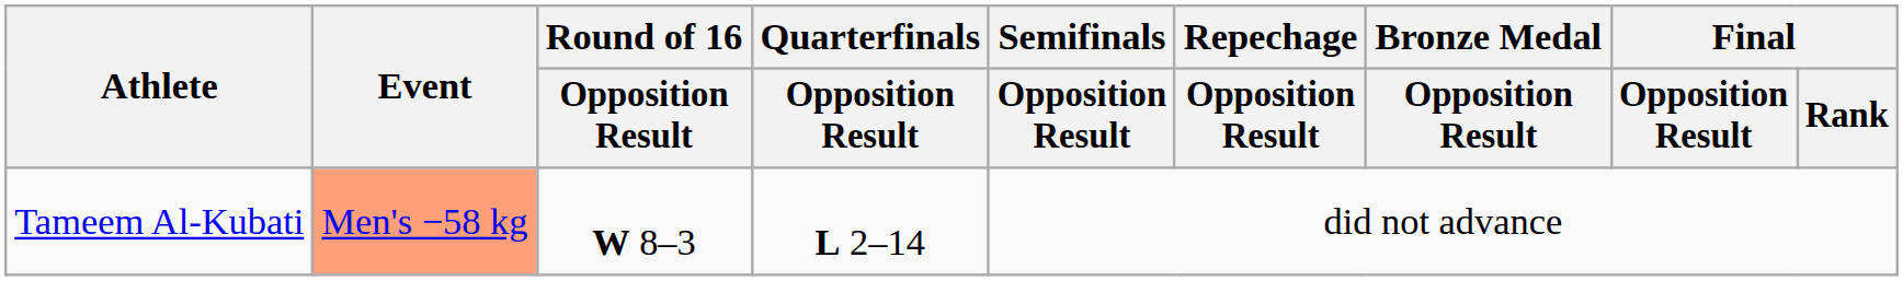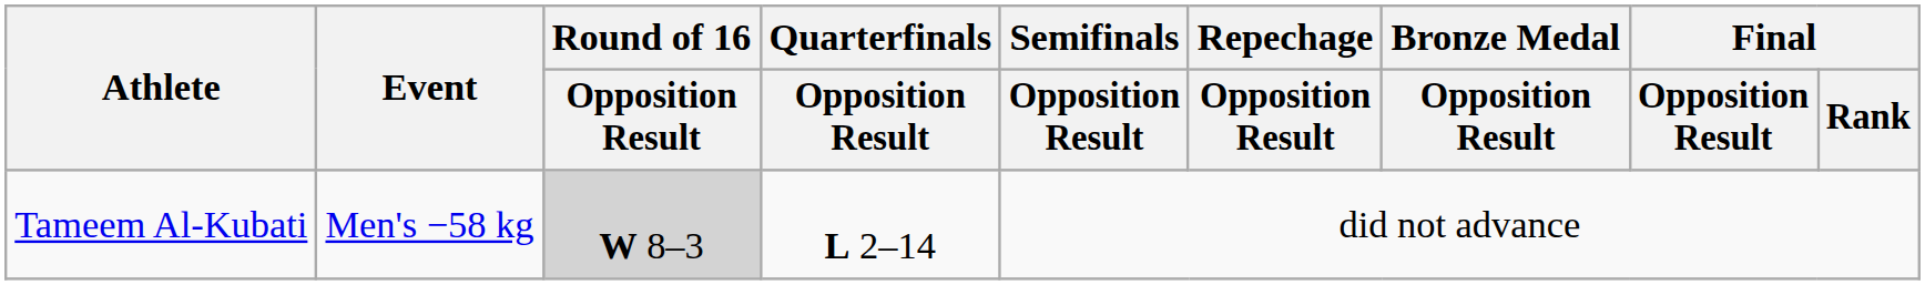Tameem Al-Kubati | Event: lightsalmon background -> no background
Tameem Al-Kubati | Round of 16 / Opposition Result: no background -> lightgrey background
